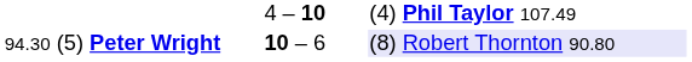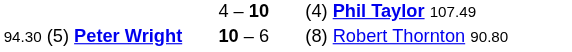94.30 (5) Peter Wright | column 3: lavender background -> no background
